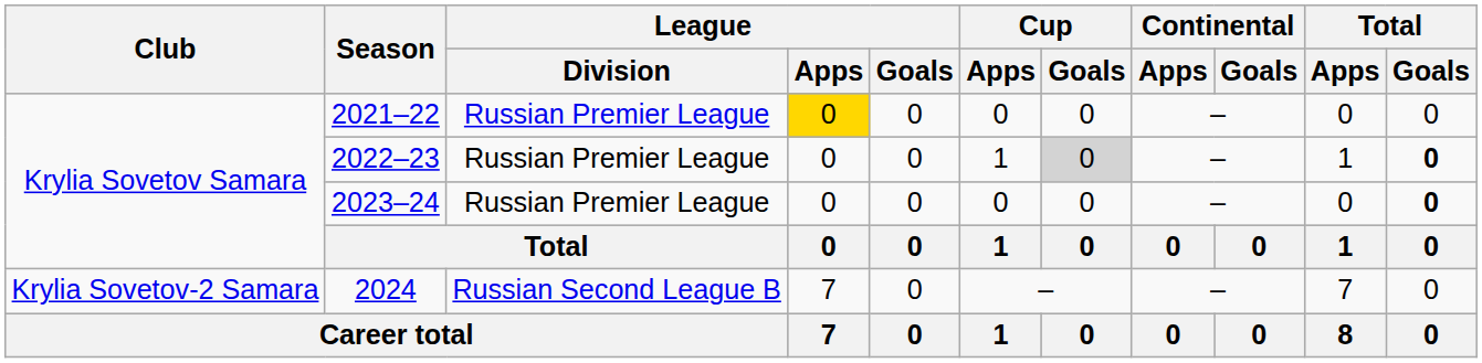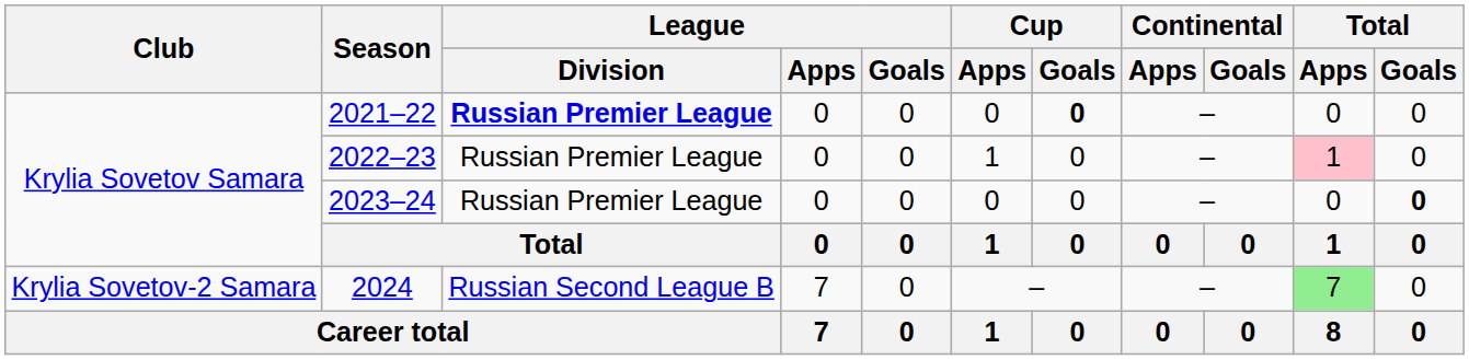2021–22 | League / Division: normal -> bold
2021–22 | League / Apps: gold background -> no background
2021–22 | Cup / Goals: normal -> bold
2022–23 | Cup / Goals: lightgrey background -> no background
2022–23 | Total / Apps: no background -> pink background
2022–23 | Total / Goals: bold -> normal
2024 | Total / Apps: no background -> lightgreen background
